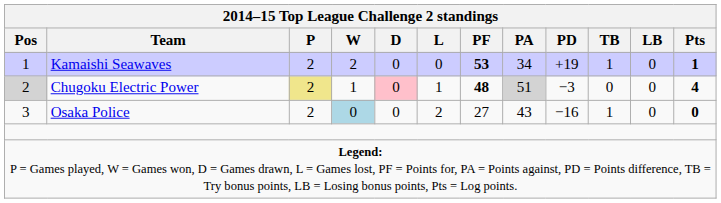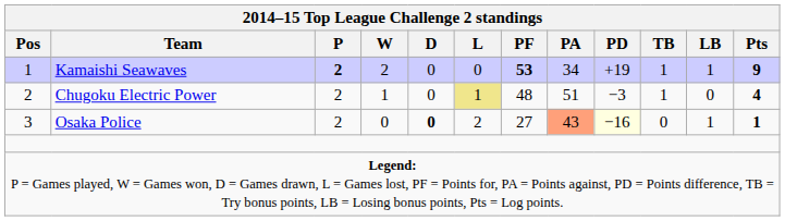Kamaishi Seawaves | P: normal -> bold
Kamaishi Seawaves | LB: 0 -> 1
Kamaishi Seawaves | Pts: 1 -> 9
Chugoku Electric Power | Pos: lightgrey background -> no background
Chugoku Electric Power | P: khaki background -> no background
Chugoku Electric Power | D: pink background -> no background
Chugoku Electric Power | L: no background -> khaki background
Chugoku Electric Power | PF: bold -> normal
Chugoku Electric Power | PA: lightgrey background -> no background
Chugoku Electric Power | TB: 0 -> 1
Osaka Police | W: lightblue background -> no background
Osaka Police | D: normal -> bold
Osaka Police | PA: no background -> lightsalmon background
Osaka Police | PD: no background -> lightyellow background
Osaka Police | TB: 1 -> 0
Osaka Police | LB: 0 -> 1
Osaka Police | Pts: 0 -> 1
